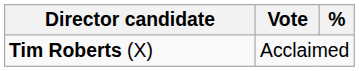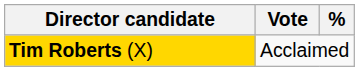Tim Roberts (X) | Director candidate: no background -> gold background
